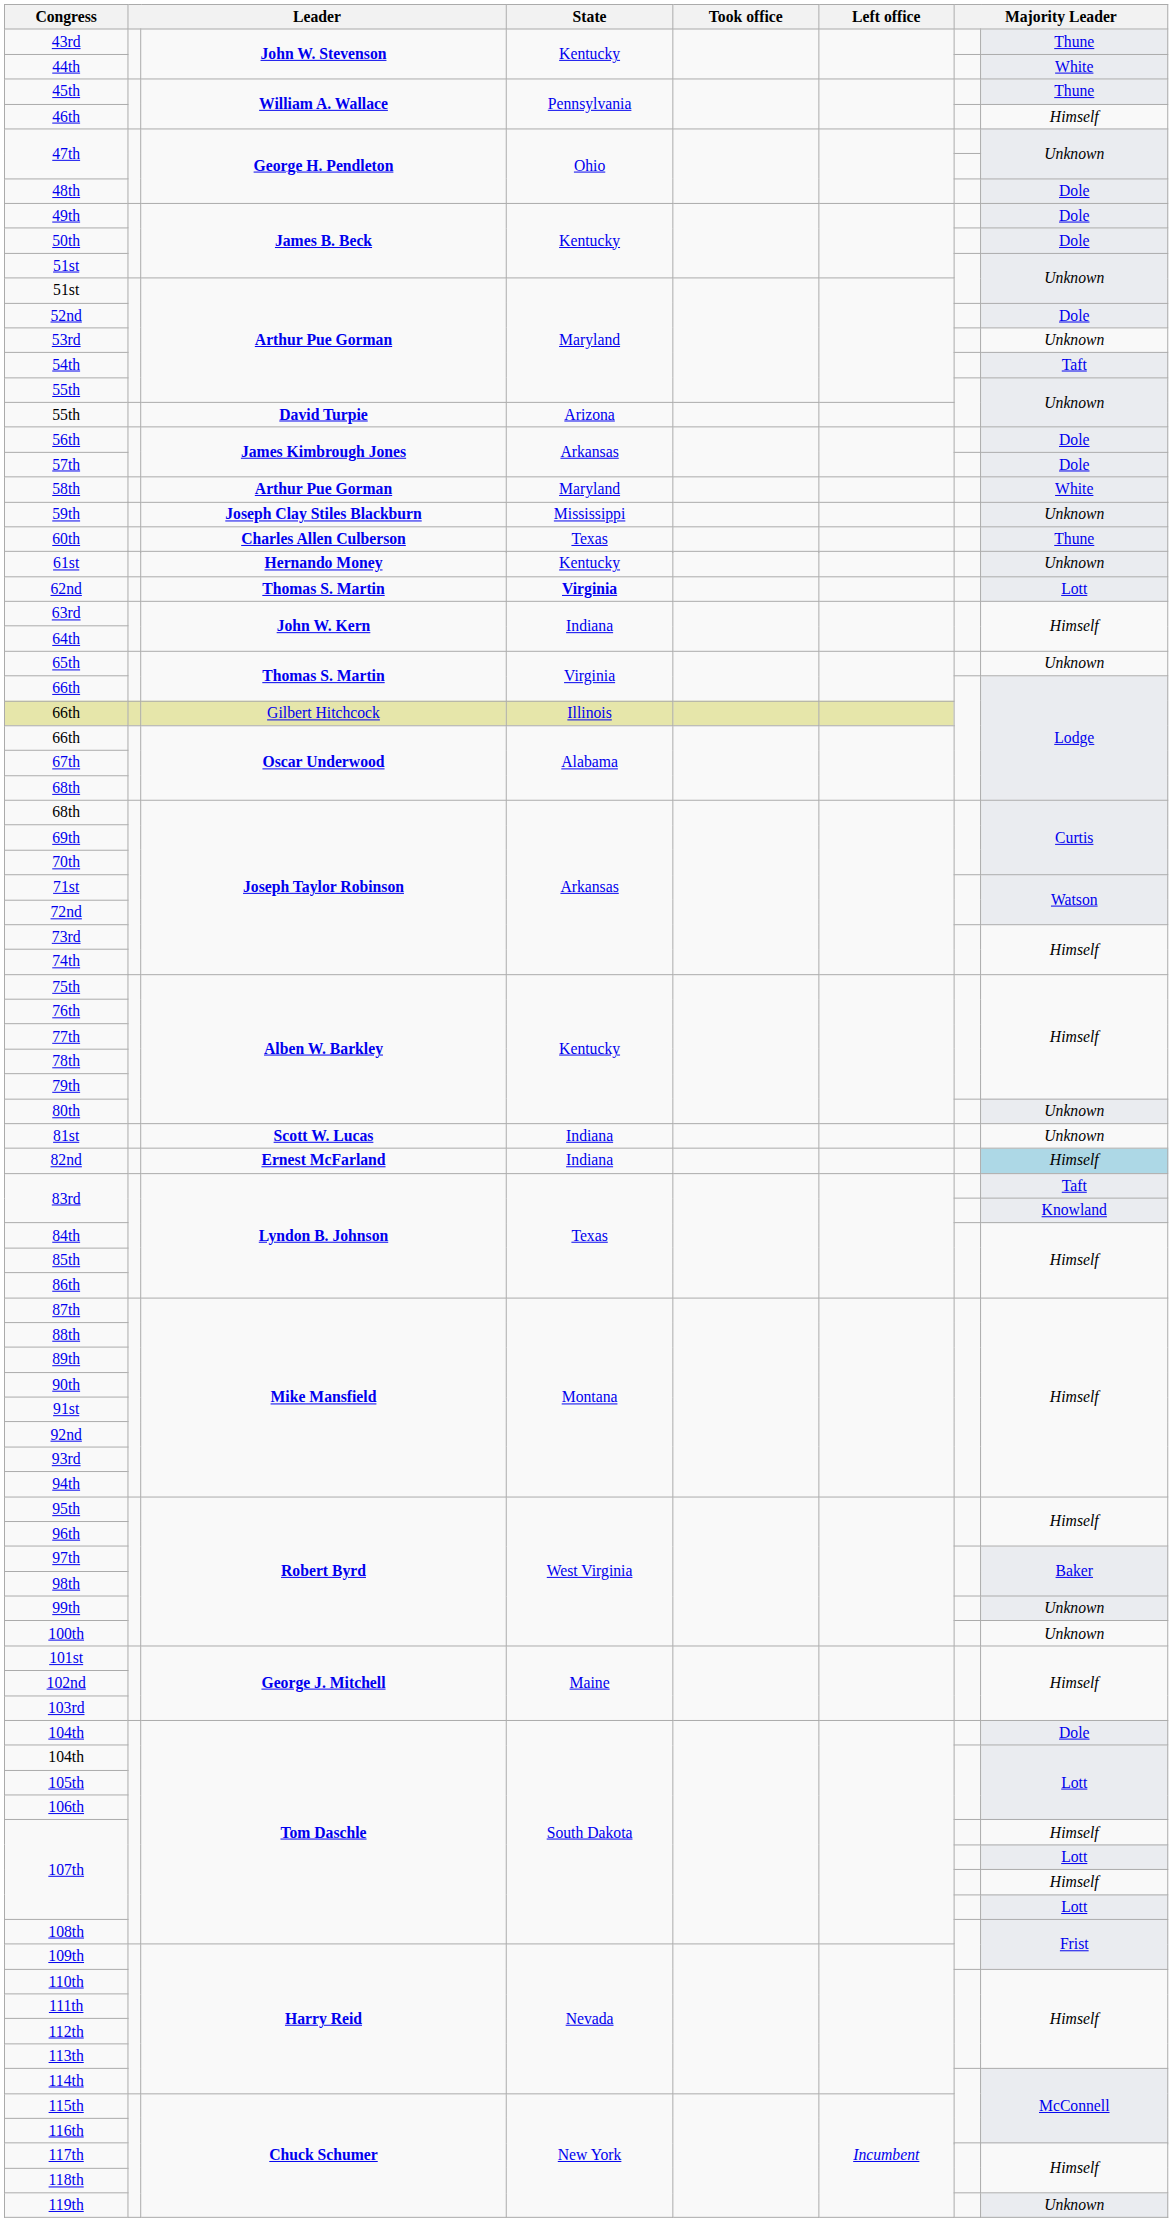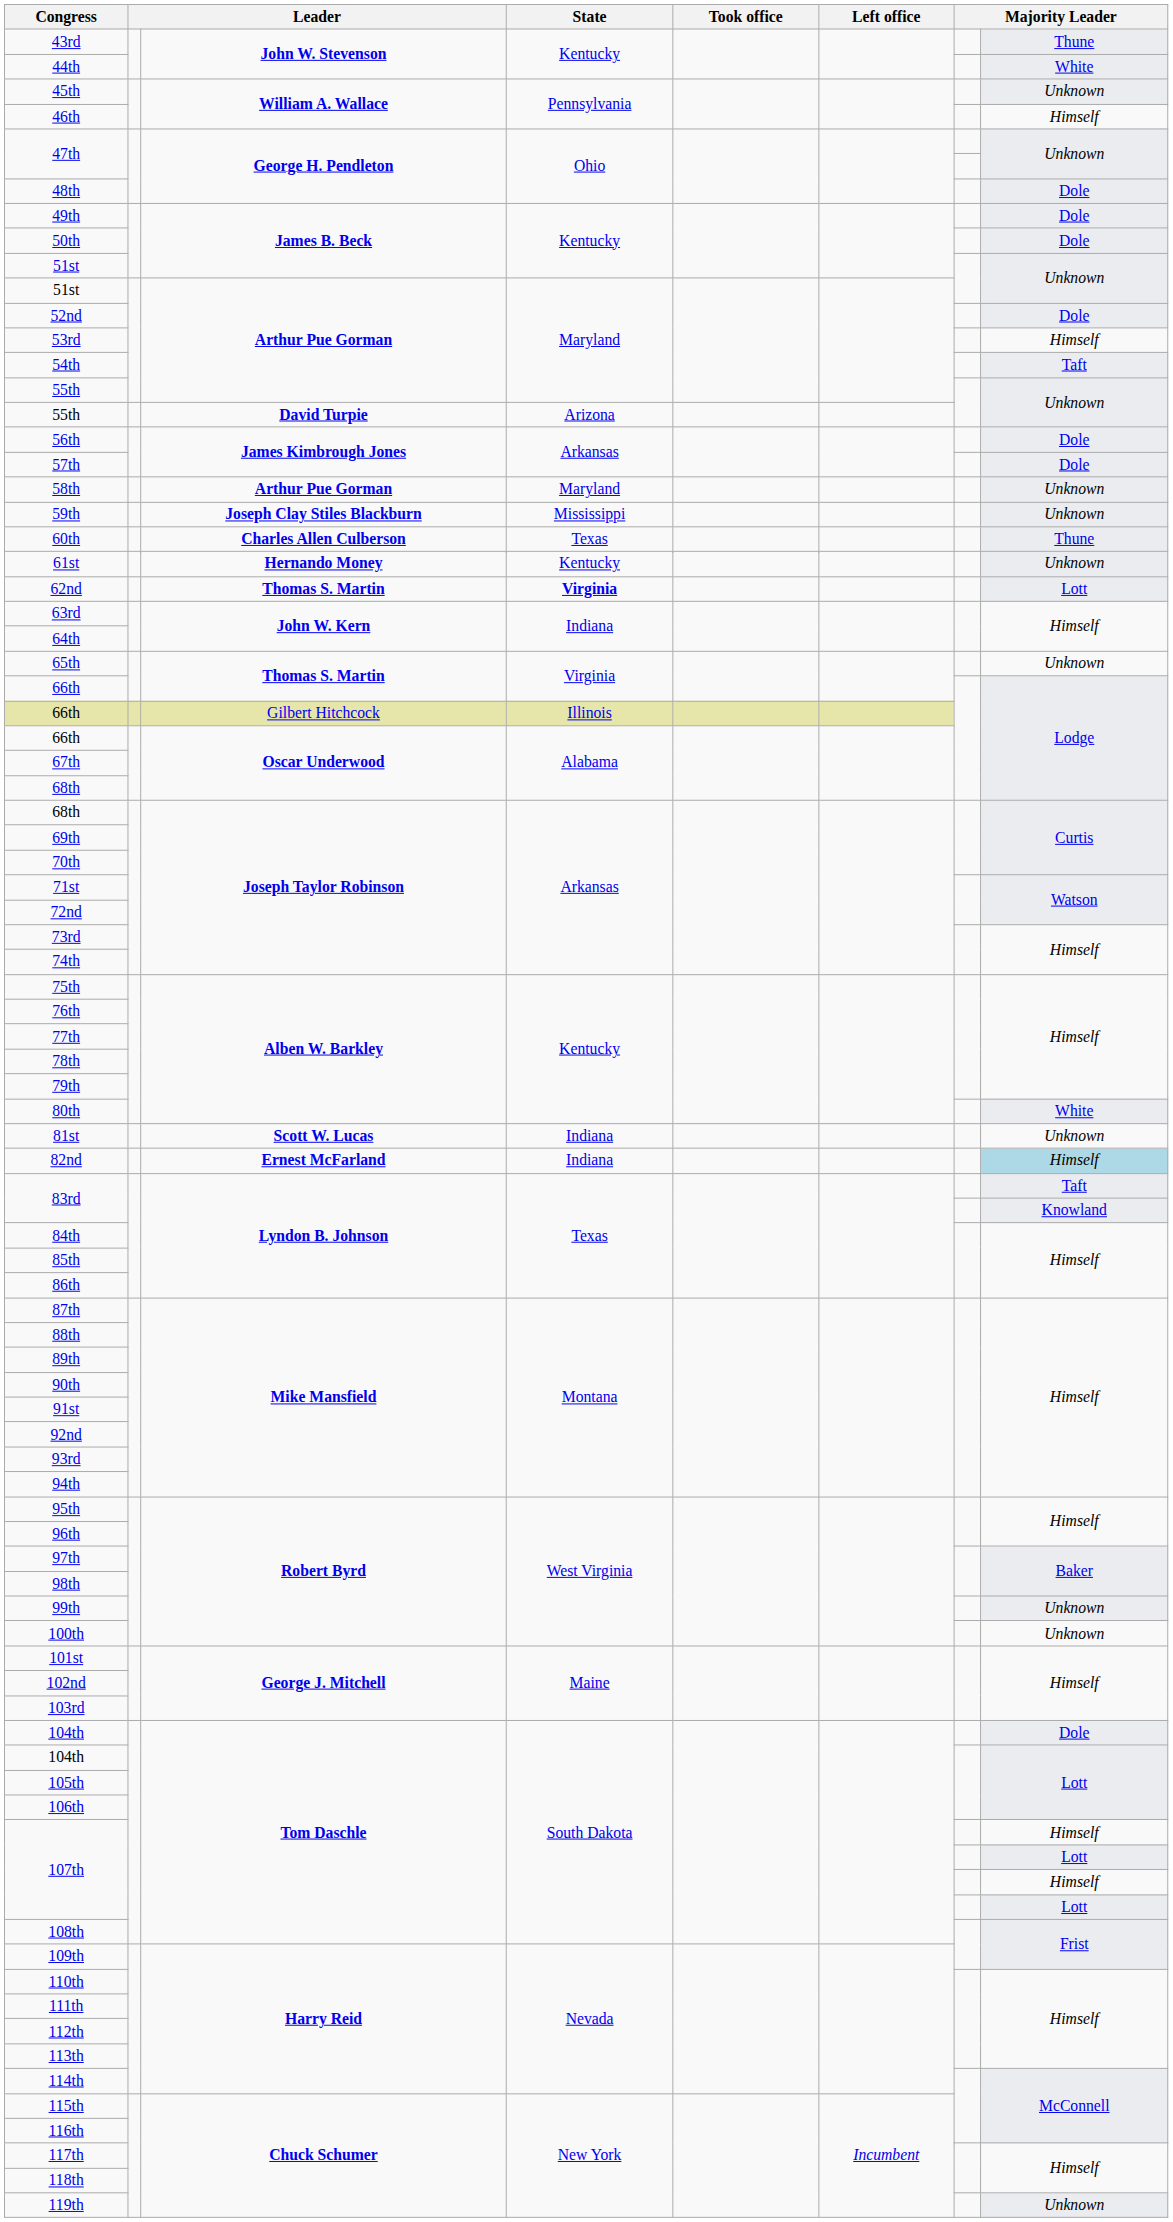45th | column 8: Thune -> Unknown
53rd | column 8: Unknown -> Himself
58th | column 8: White -> Unknown
80th | column 8: Unknown -> White
